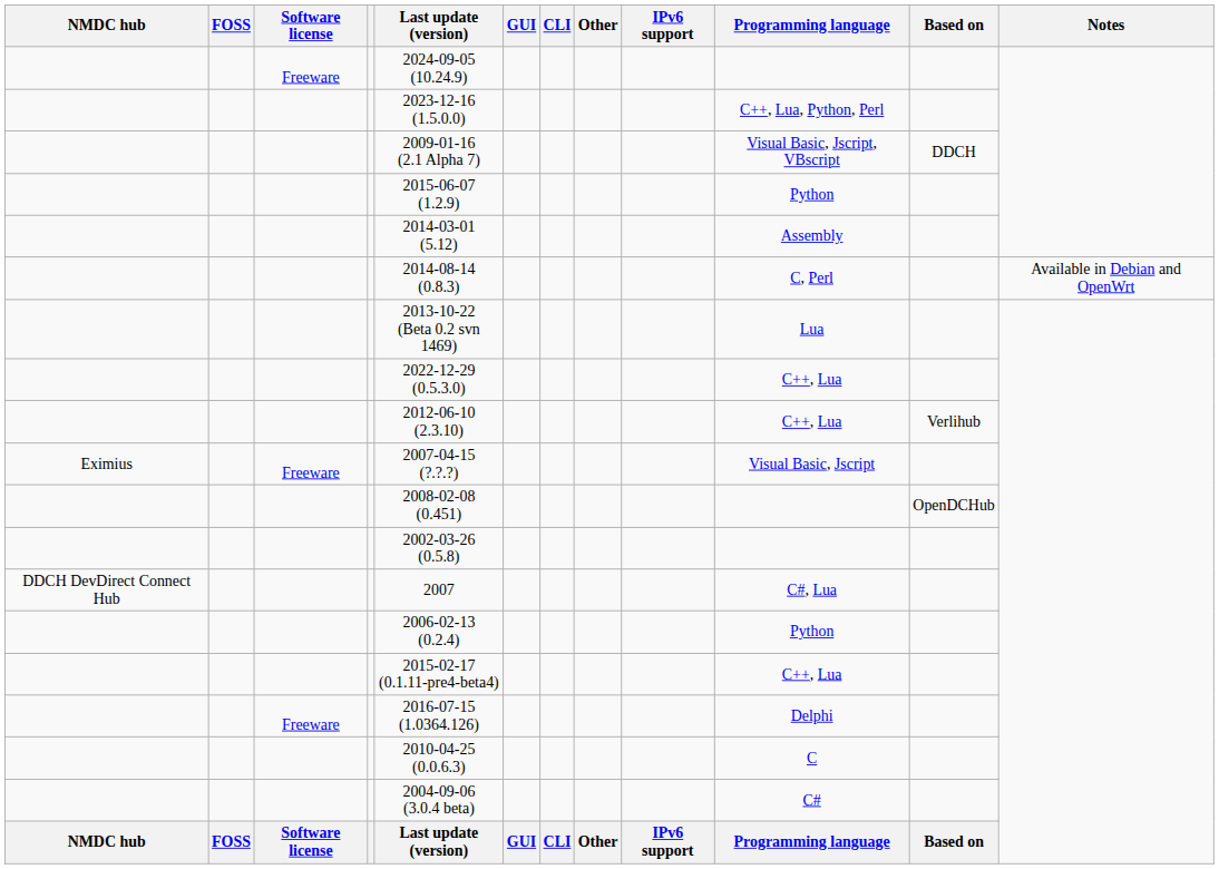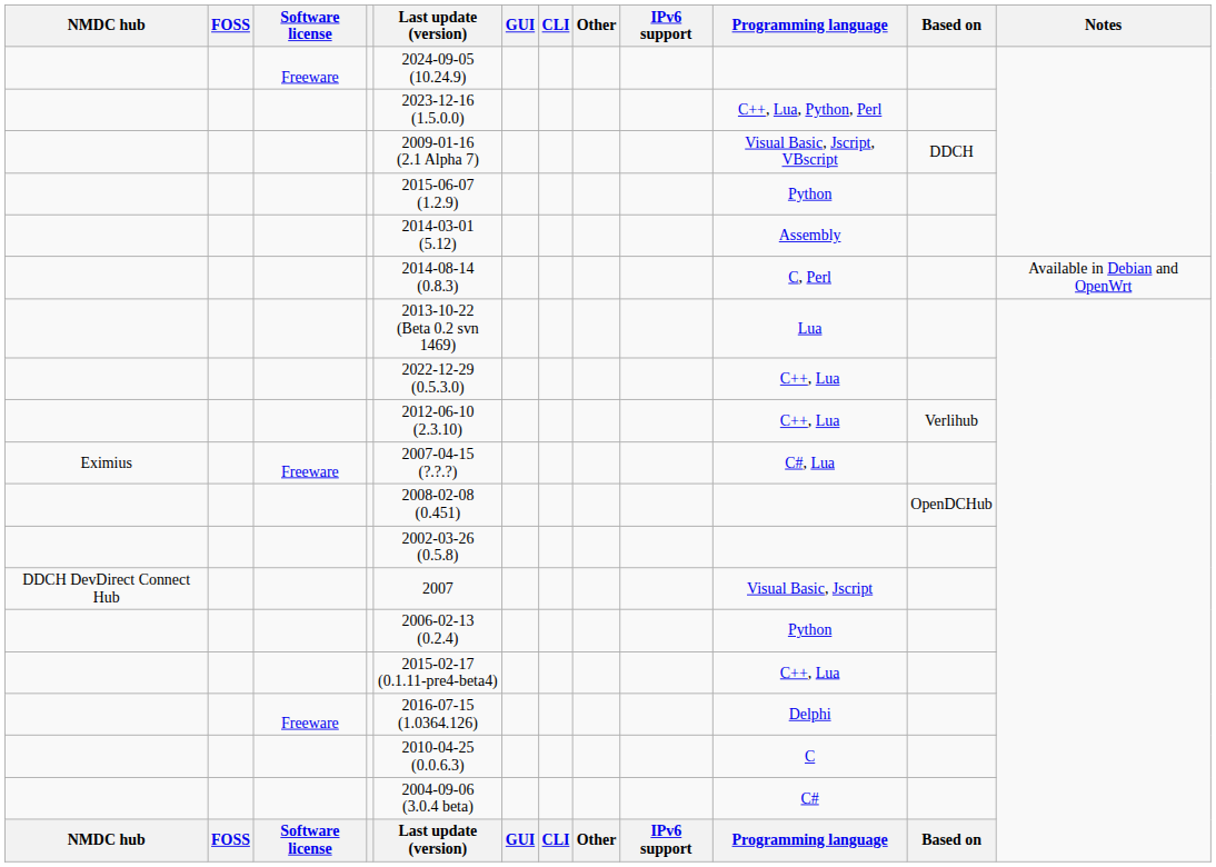Eximius | Programming language: Visual Basic, Jscript -> C#, Lua
DDCH DevDirect Connect Hub | Programming language: C#, Lua -> Visual Basic, Jscript
